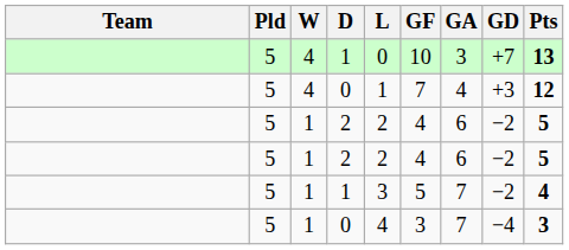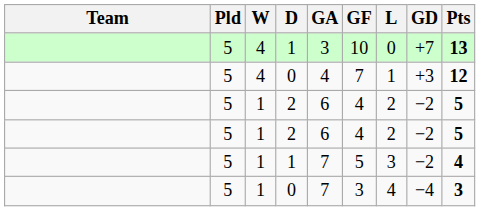columns swapped: L <-> GA
